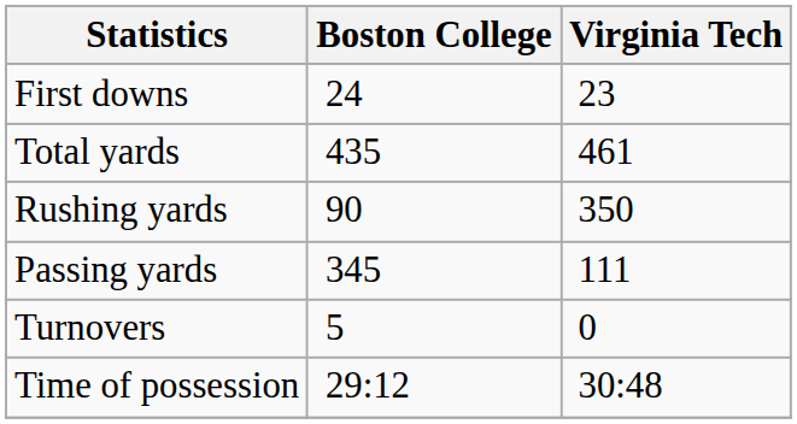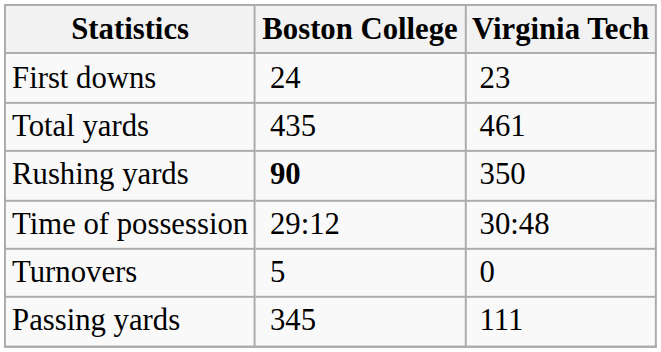Rushing yards | Boston College: normal -> bold
rows swapped: Passing yards <-> Time of possession
